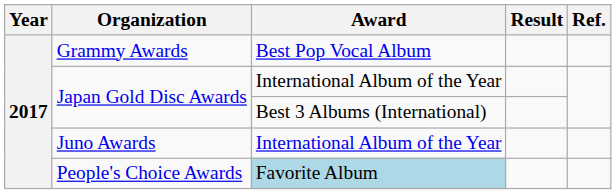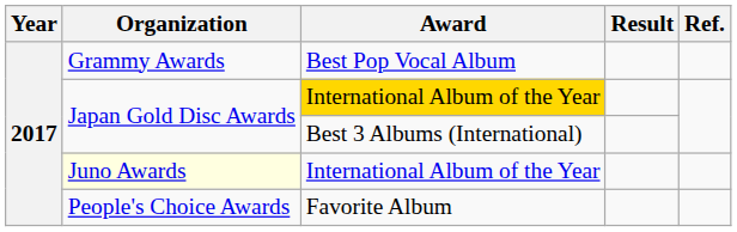Japan Gold Disc Awards / International Album of the Year | Award: no background -> gold background
Juno Awards | Organization: no background -> lightyellow background
People's Choice Awards | Award: lightblue background -> no background
